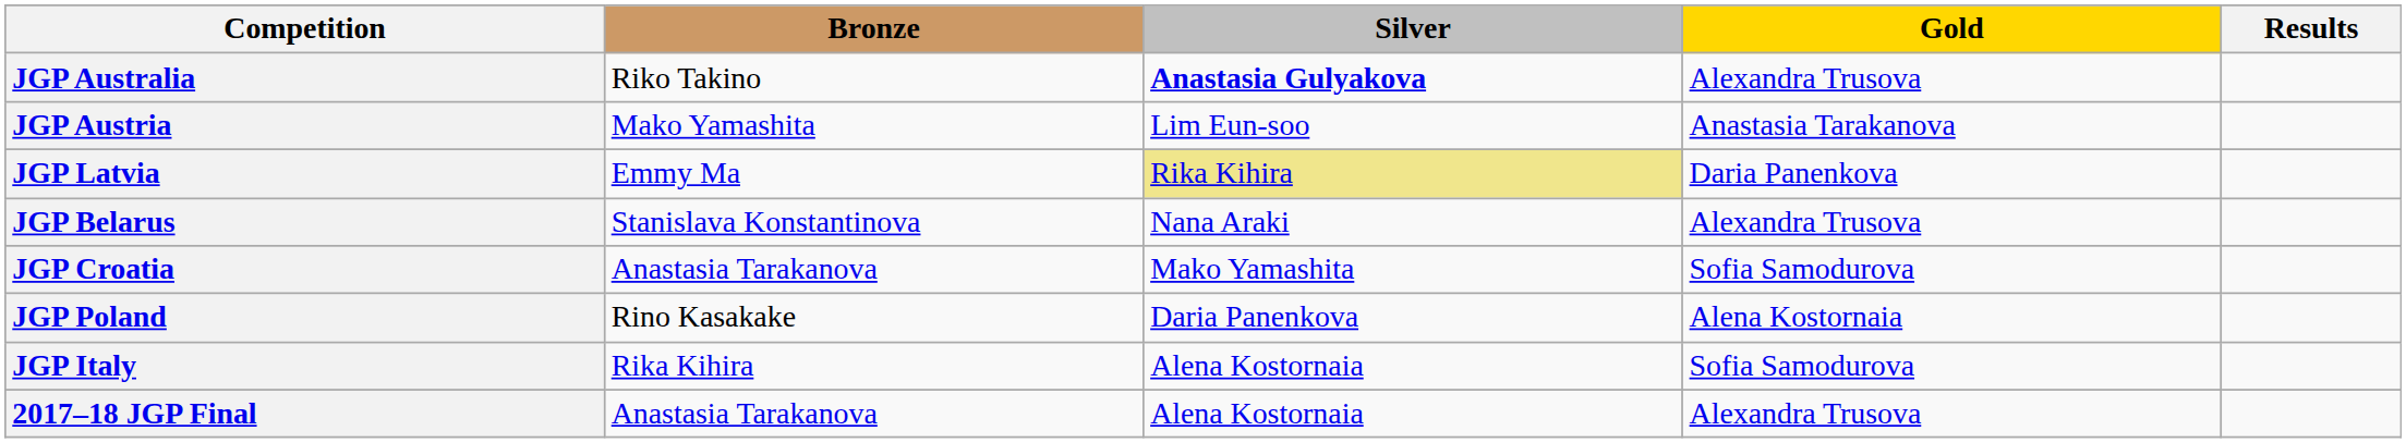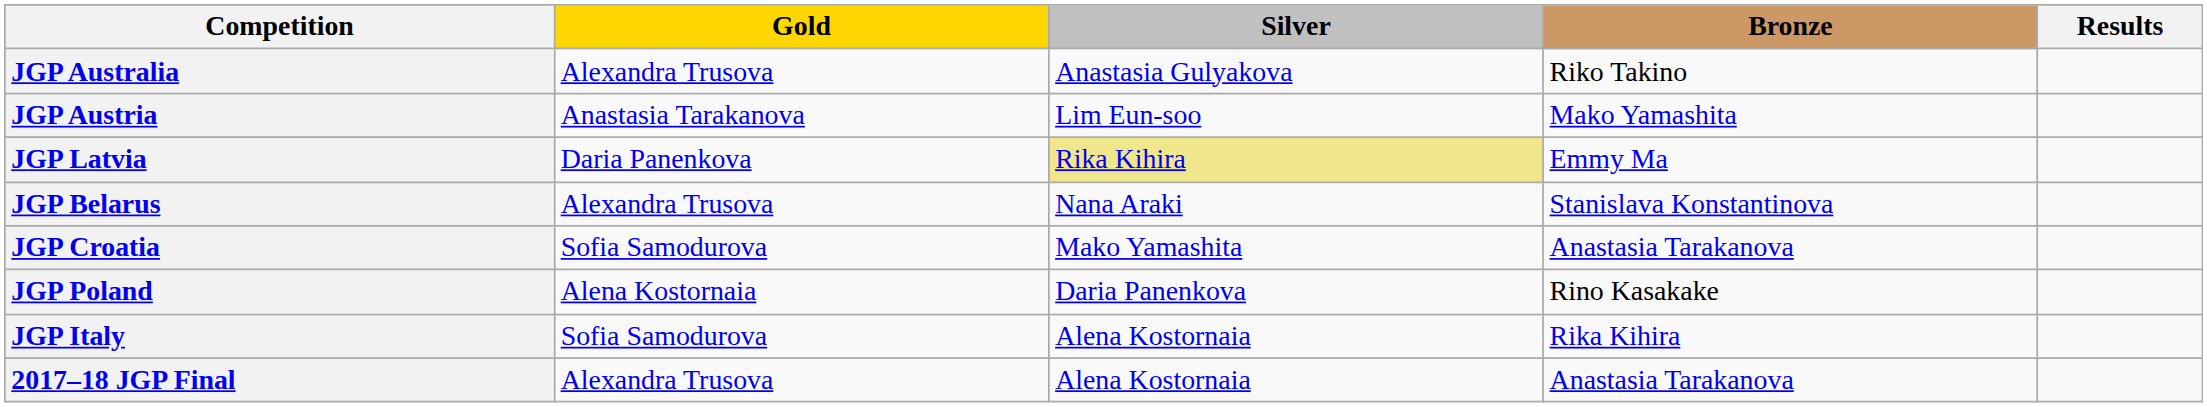columns swapped: Gold <-> Bronze
JGP Australia | Silver: bold -> normal
